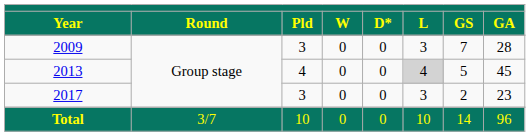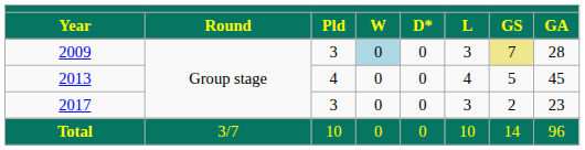2009 | W: no background -> lightblue background
2009 | GS: no background -> khaki background
2013 | L: lightgrey background -> no background
